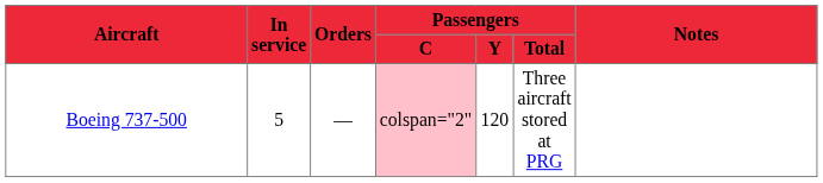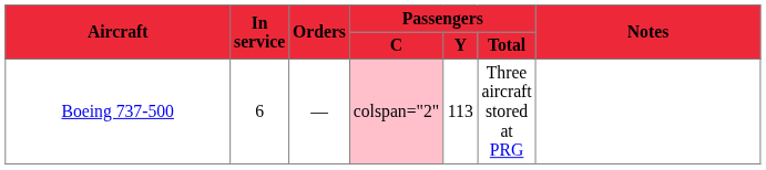Boeing 737-500 | In service: 5 -> 6
Boeing 737-500 | Passengers / Y: 120 -> 113
